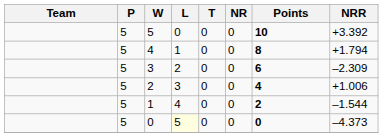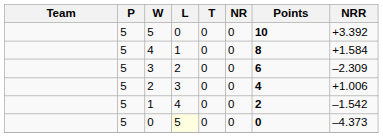row 3 | NRR: +1.794 -> +1.584
row 6 | NRR: –1.544 -> –1.542
